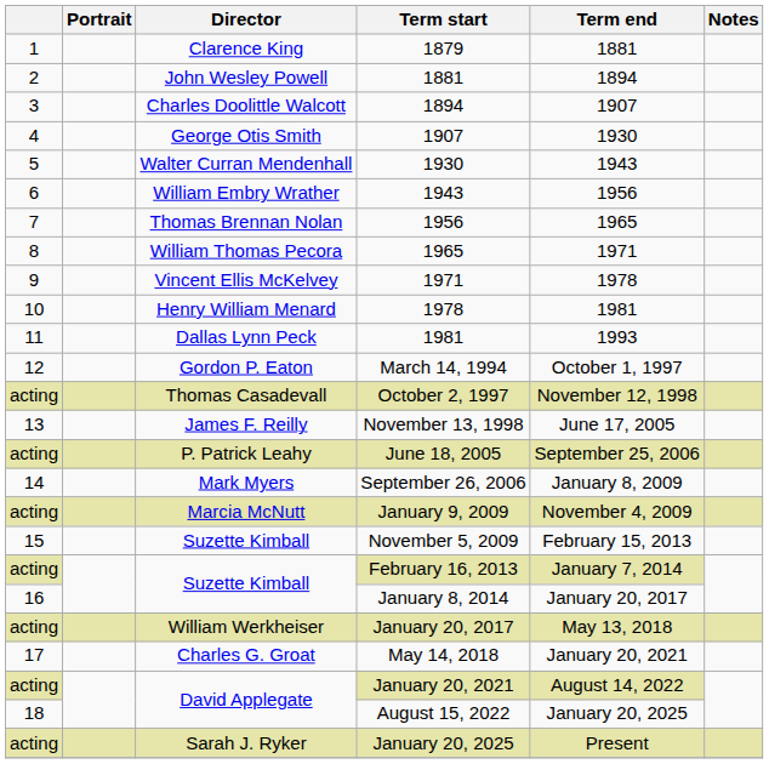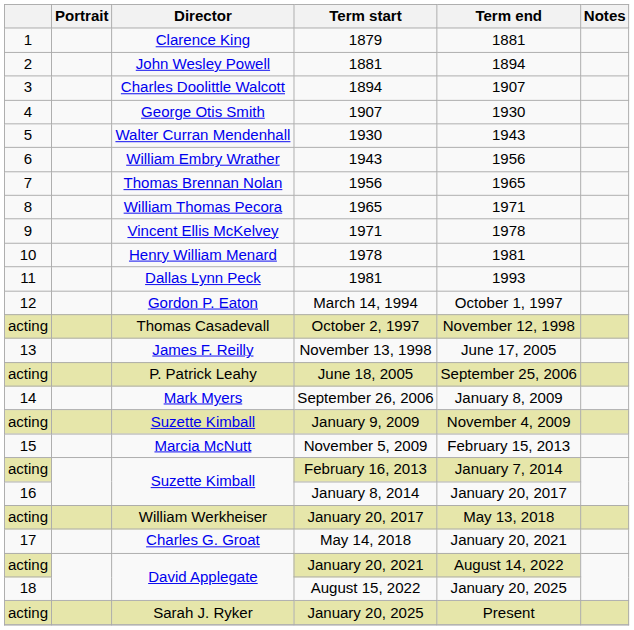January 9, 2009 | Director: Marcia McNutt -> Suzette Kimball
November 5, 2009 | Director: Suzette Kimball -> Marcia McNutt
